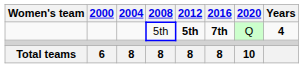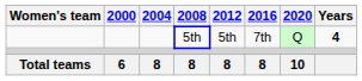row 2 | 2012: bold -> normal
row 2 | 2016: bold -> normal
